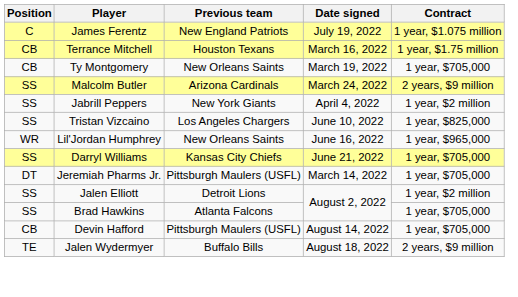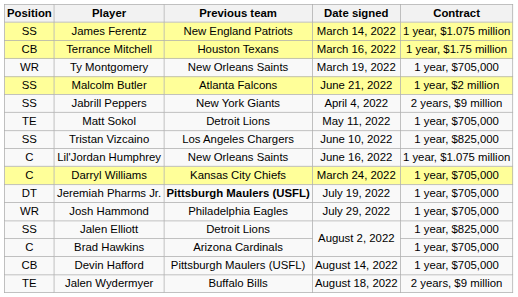James Ferentz | Position: C -> SS
James Ferentz | Date signed: July 19, 2022 -> March 14, 2022
Ty Montgomery | Position: CB -> WR
Malcolm Butler | Previous team: Arizona Cardinals -> Atlanta Falcons
Malcolm Butler | Date signed: March 24, 2022 -> June 21, 2022
Malcolm Butler | Contract: 2 years, $9 million -> 1 year, $2 million
Jabrill Peppers | Contract: 1 year, $2 million -> 2 years, $9 million
+ row: TE | Matt Sokol | Detroit Lions | May 11, 2022 | 1 year, $705,000
Lil'Jordan Humphrey | Position: WR -> C
Lil'Jordan Humphrey | Contract: 1 year, $965,000 -> 1 year, $1.075 million
Darryl Williams | Position: SS -> C
Darryl Williams | Date signed: June 21, 2022 -> March 24, 2022
Jeremiah Pharms Jr. | Previous team: normal -> bold
Jeremiah Pharms Jr. | Date signed: March 14, 2022 -> July 19, 2022
+ row: WR | Josh Hammond | Philadelphia Eagles | July 29, 2022 | 1 year, $705,000
Jalen Elliott | Contract: 1 year, $2 million -> 1 year, $825,000
Brad Hawkins | Position: SS -> C
Brad Hawkins | Previous team: Atlanta Falcons -> Arizona Cardinals
